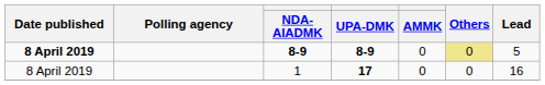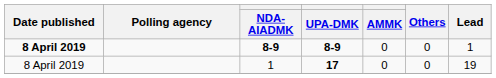row 3 | Others: khaki background -> no background
row 3 | Lead: 5 -> 1
row 4 | Lead: 16 -> 19
